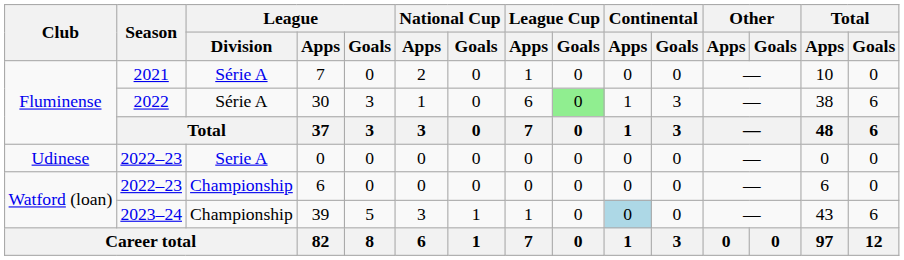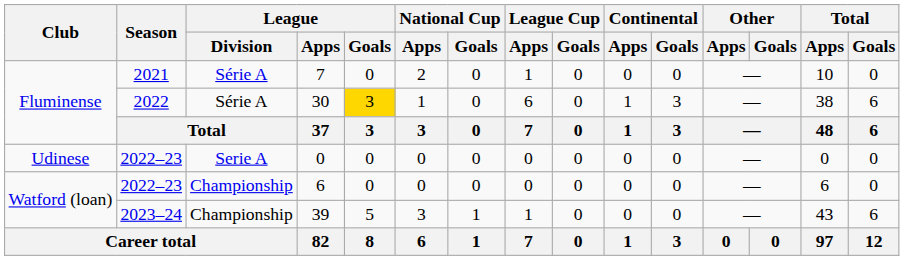30 | League / Goals: no background -> gold background
30 | League Cup / Goals: lightgreen background -> no background
39 | Continental / Apps: lightblue background -> no background
